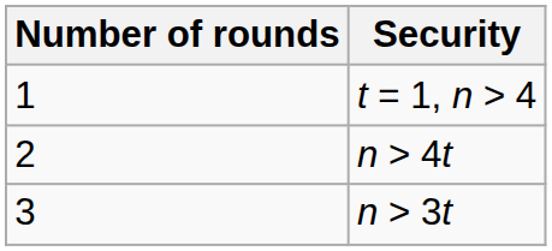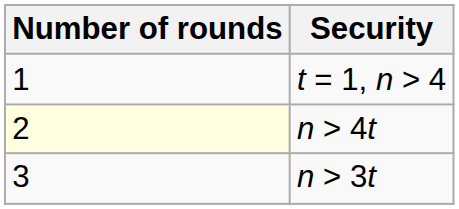n > 4t | Number of rounds: no background -> lightyellow background
